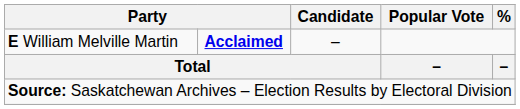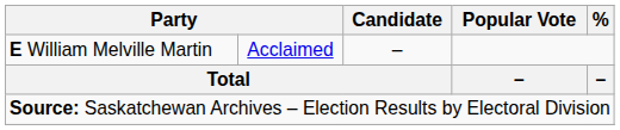E William Melville Martin | column 2: bold -> normal
